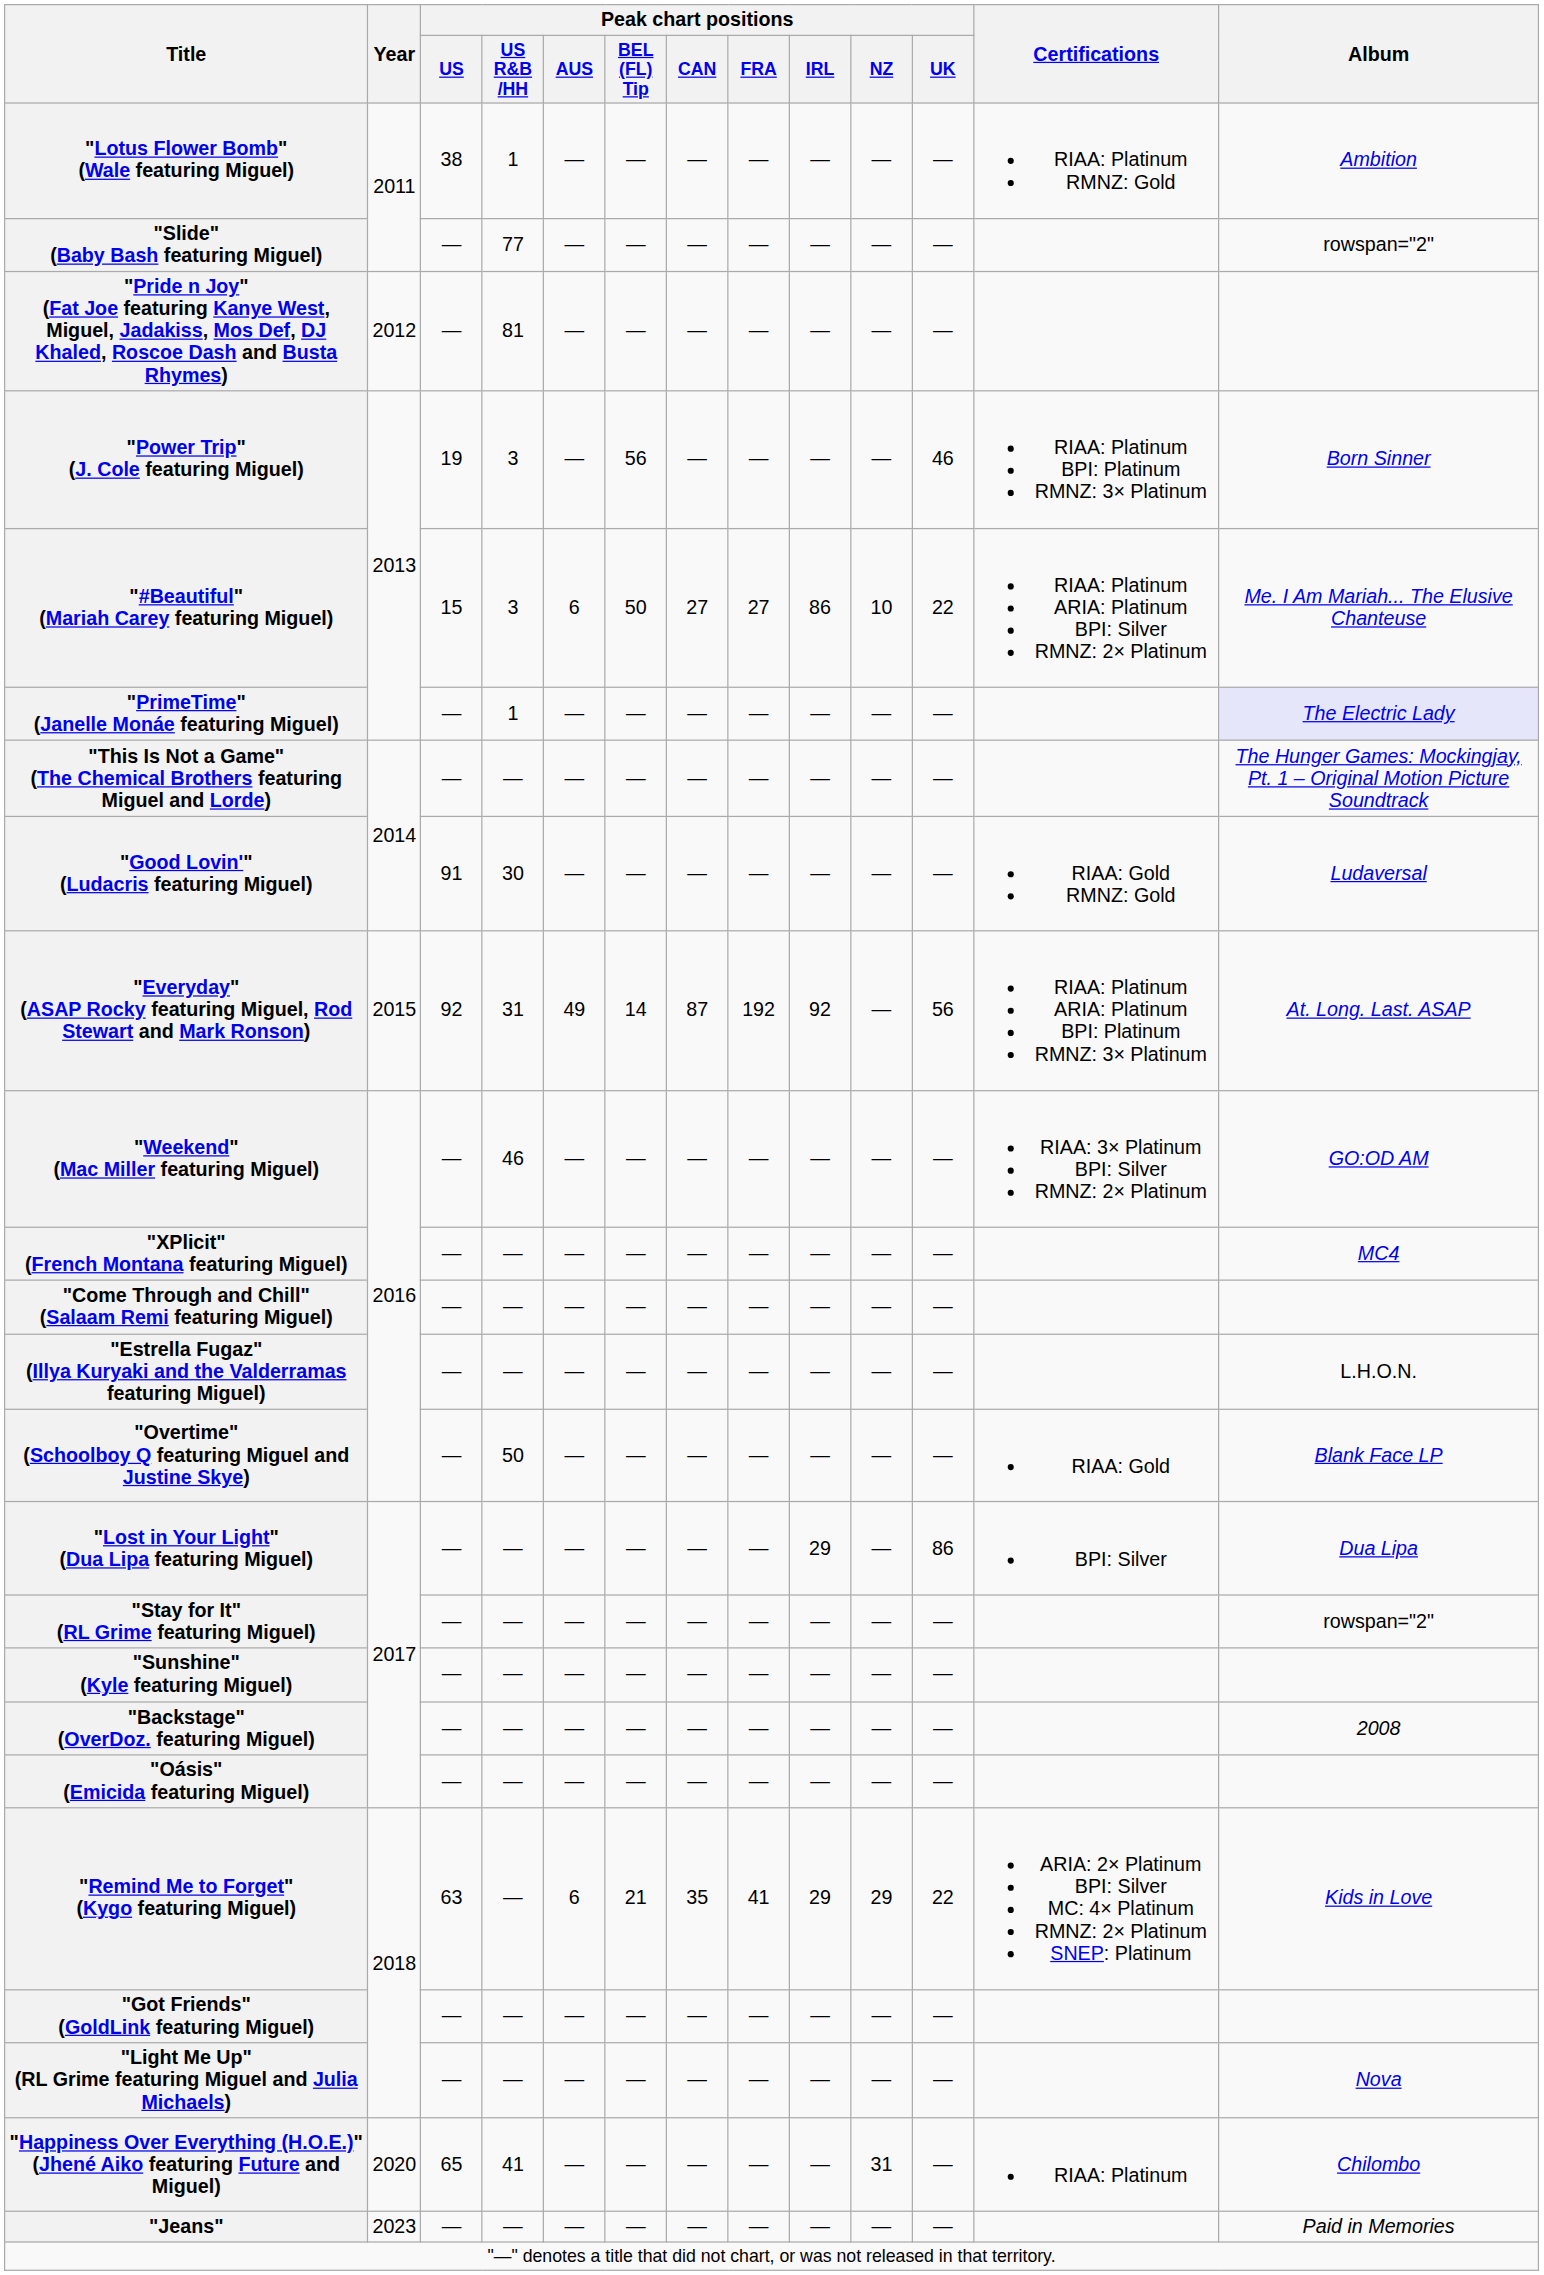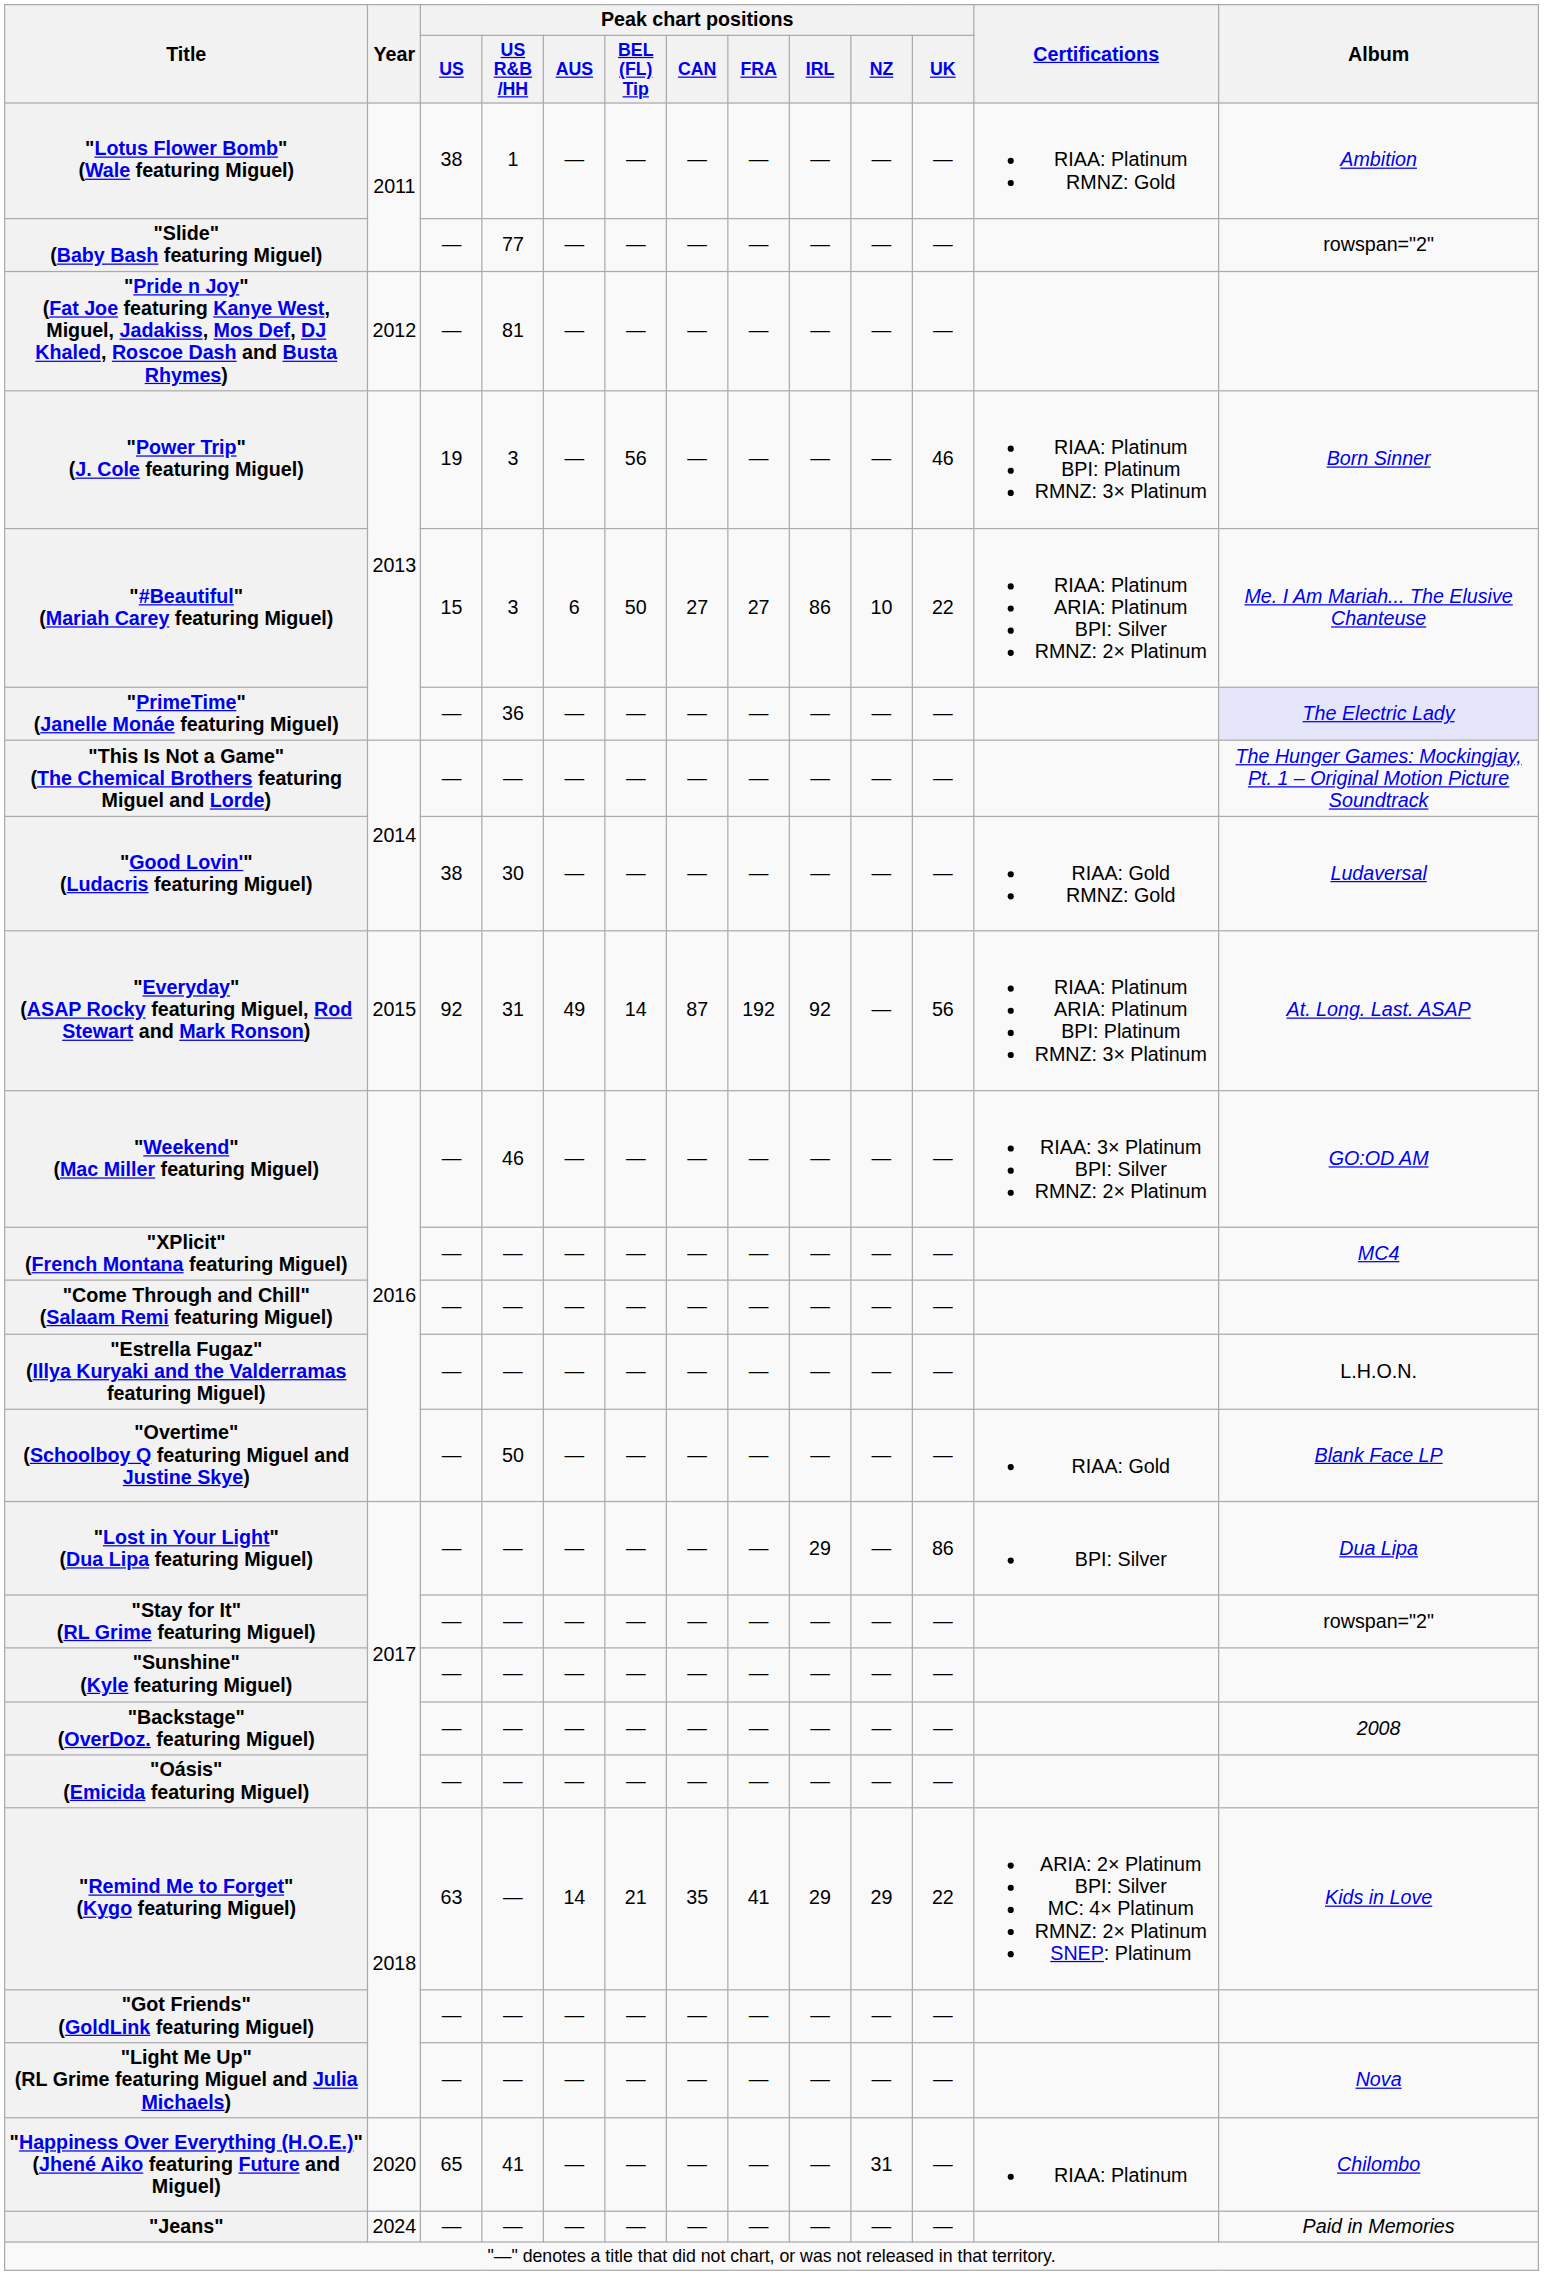"PrimeTime" (Janelle Monáe featuring Miguel) | Peak chart positions / US R&B /HH: 1 -> 36
"Good Lovin'" (Ludacris featuring Miguel) | Peak chart positions / US: 91 -> 38
"Remind Me to Forget" (Kygo featuring Miguel) | Peak chart positions / AUS: 6 -> 14
"Jeans" | Year: 2023 -> 2024
